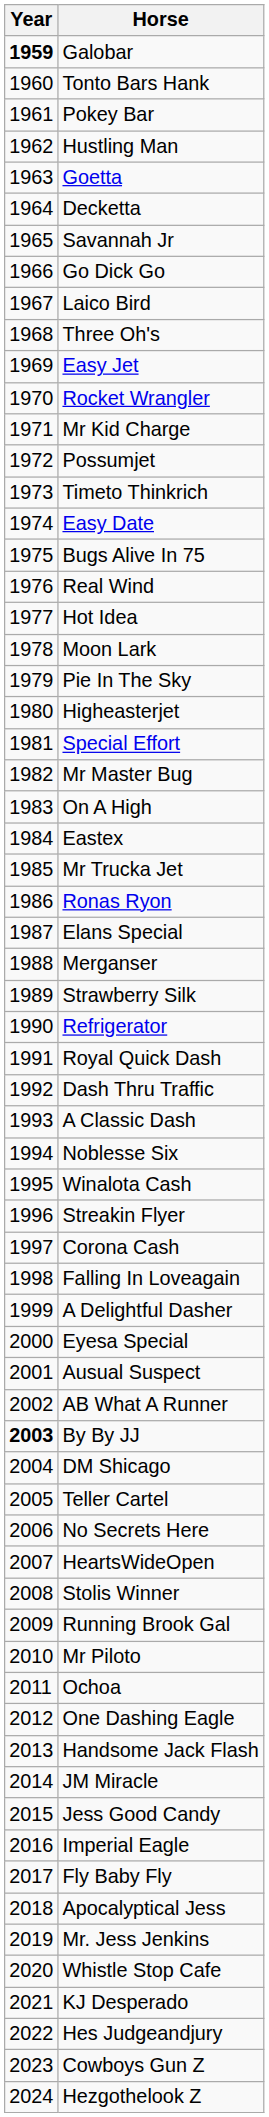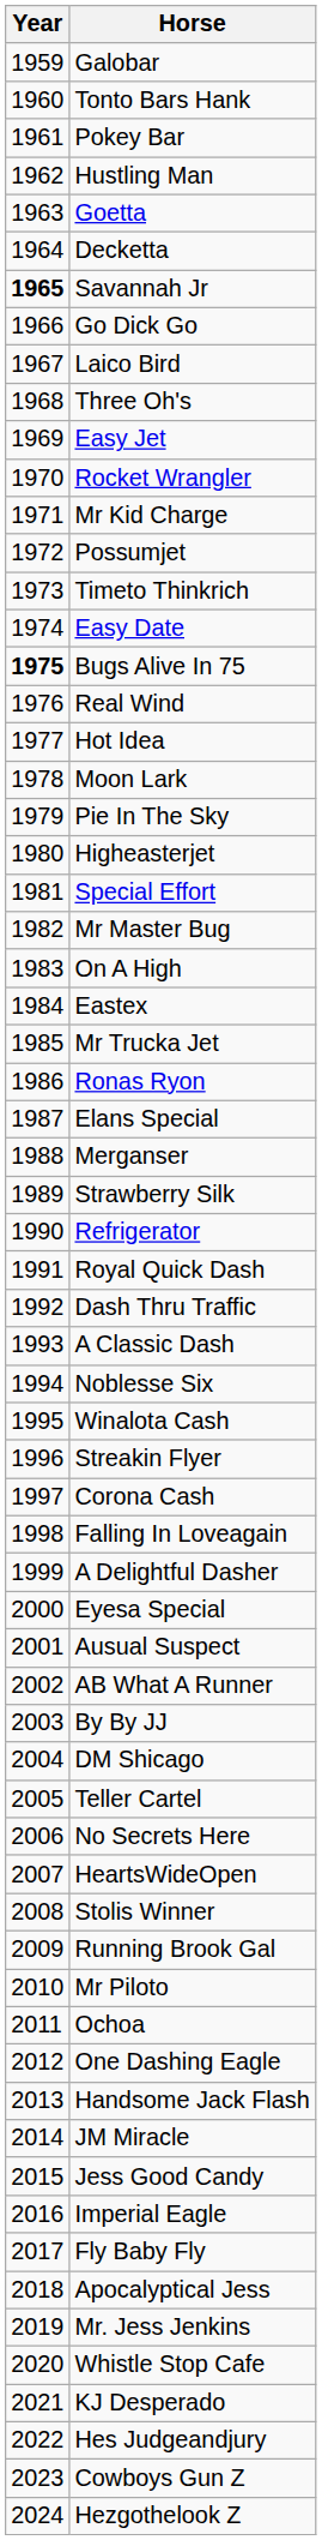Galobar | Year: bold -> normal
Savannah Jr | Year: normal -> bold
Bugs Alive In 75 | Year: normal -> bold
By By JJ | Year: bold -> normal
